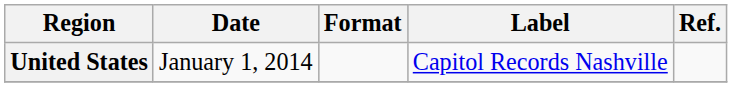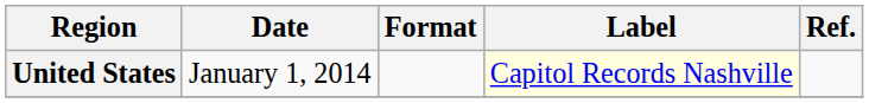United States | Label: no background -> lightyellow background
